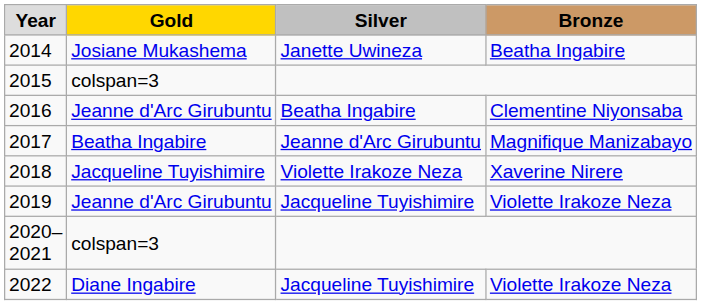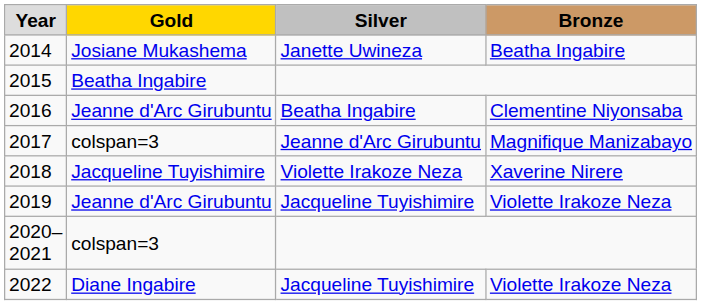2015 | Gold: colspan=3 -> Beatha Ingabire
2017 | Gold: Beatha Ingabire -> colspan=3
